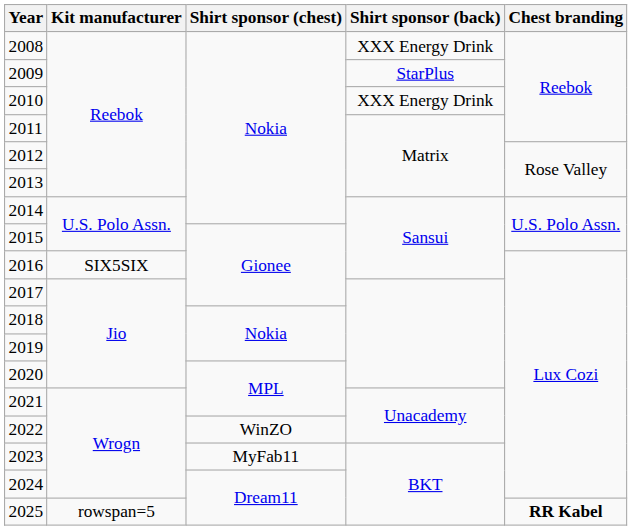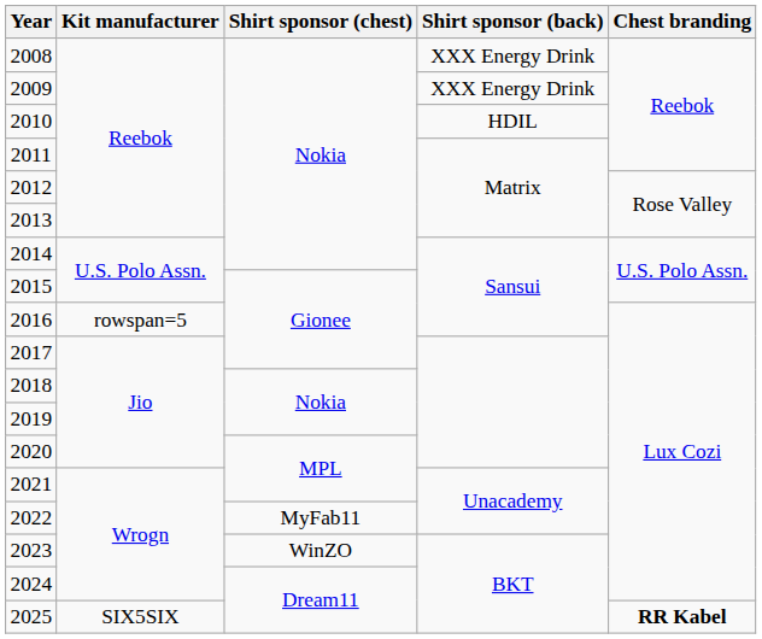2009 | Shirt sponsor (back): StarPlus -> XXX Energy Drink
2010 | Shirt sponsor (back): XXX Energy Drink -> HDIL
2016 | Kit manufacturer: SIX5SIX -> rowspan=5
2022 | Shirt sponsor (chest): WinZO -> MyFab11
2023 | Shirt sponsor (chest): MyFab11 -> WinZO
2025 | Kit manufacturer: rowspan=5 -> SIX5SIX
